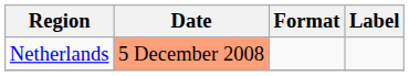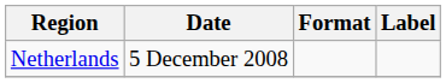Netherlands | Date: lightsalmon background -> no background
